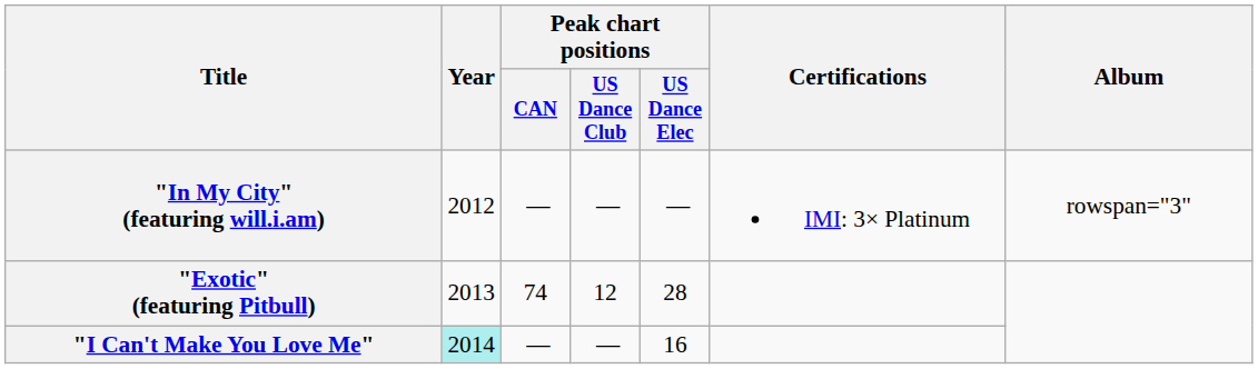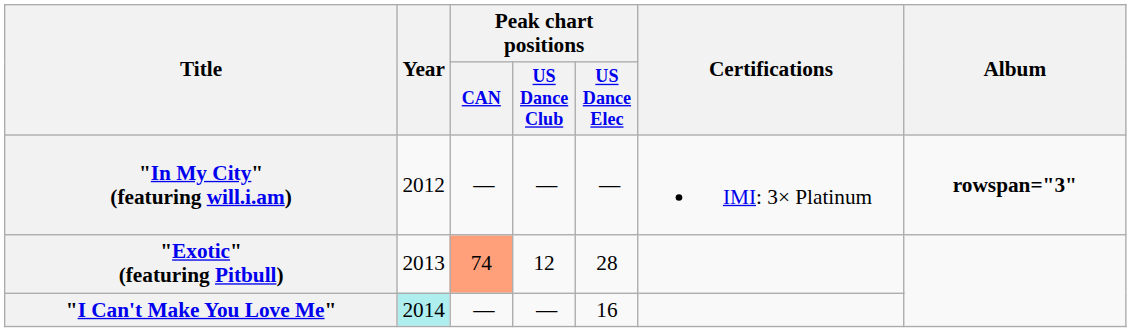"In My City" (featuring will.i.am) | Album: normal -> bold
"Exotic" (featuring Pitbull) | Peak chart positions / CAN: no background -> lightsalmon background
